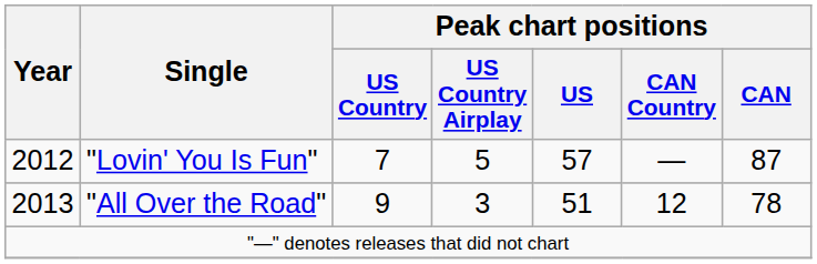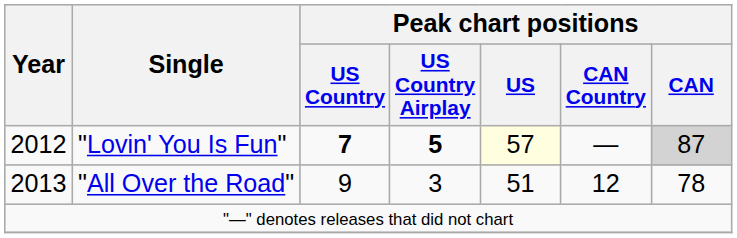"Lovin' You Is Fun" | Peak chart positions / US Country: normal -> bold
"Lovin' You Is Fun" | Peak chart positions / US Country Airplay: normal -> bold
"Lovin' You Is Fun" | Peak chart positions / US: no background -> lightyellow background
"Lovin' You Is Fun" | Peak chart positions / CAN: no background -> lightgrey background
